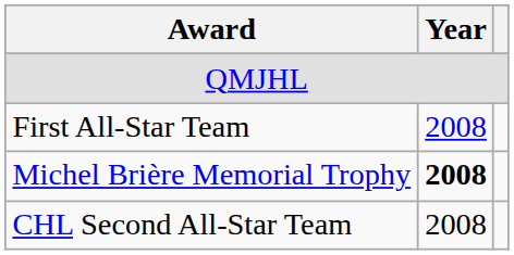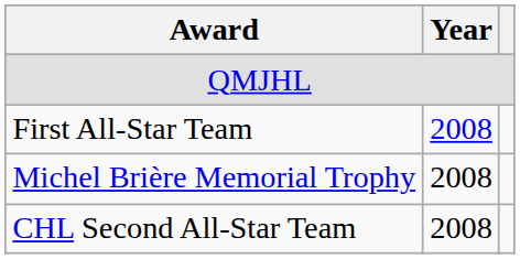Michel Brière Memorial Trophy | Year: bold -> normal
